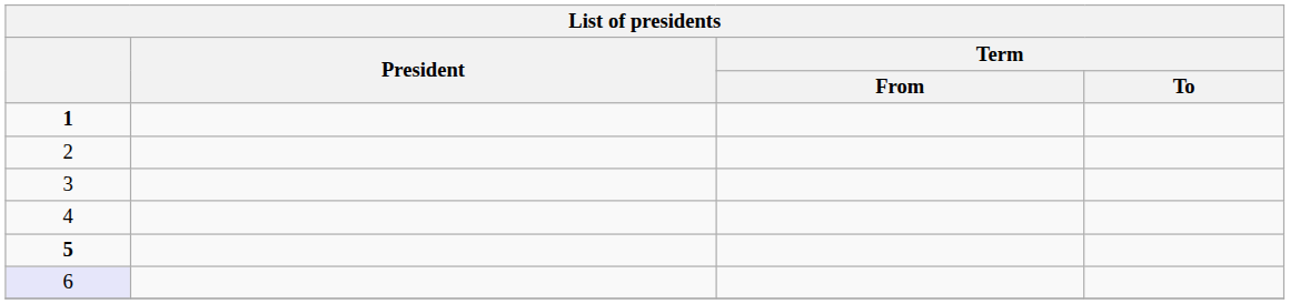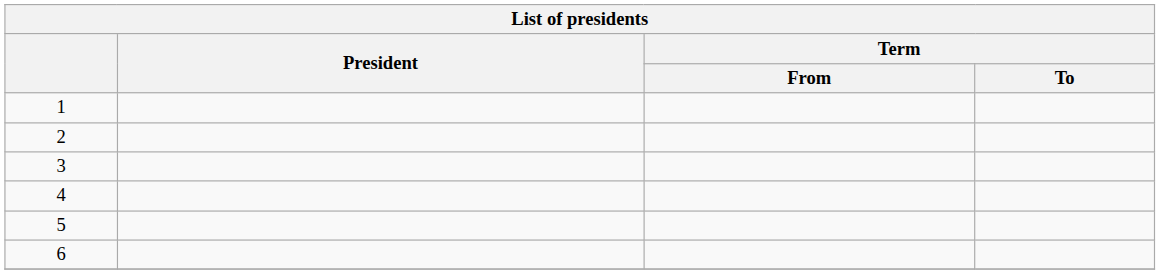1 | column 1: bold -> normal
5 | column 1: bold -> normal
6 | column 1: lavender background -> no background
